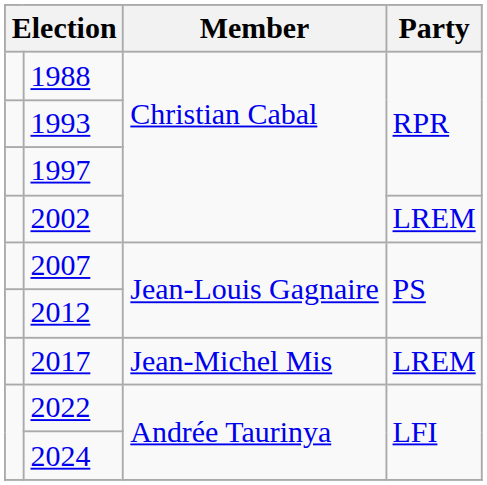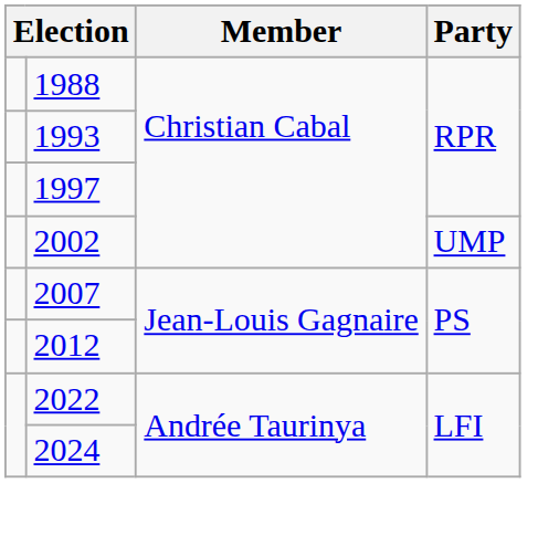2002 | Party: LREM -> UMP
- row: 2017 | Jean-Michel Mis | LREM
